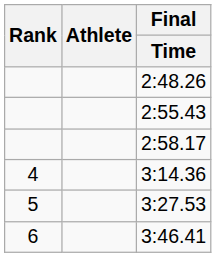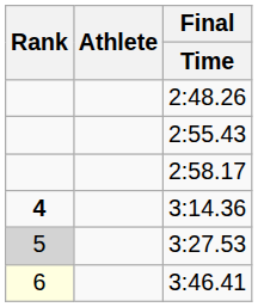3:14.36 | Rank: normal -> bold
3:27.53 | Rank: no background -> lightgrey background
3:46.41 | Rank: no background -> lightyellow background
